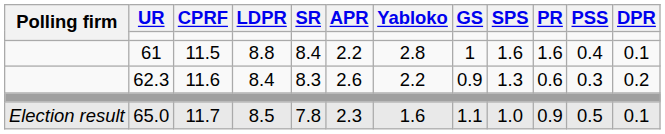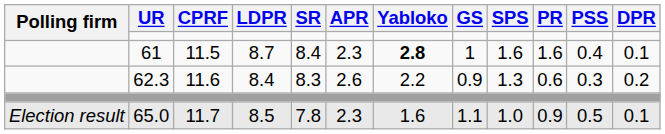61 | LDPR: 8.8 -> 8.7
61 | APR: 2.2 -> 2.3
61 | Yabloko: normal -> bold
